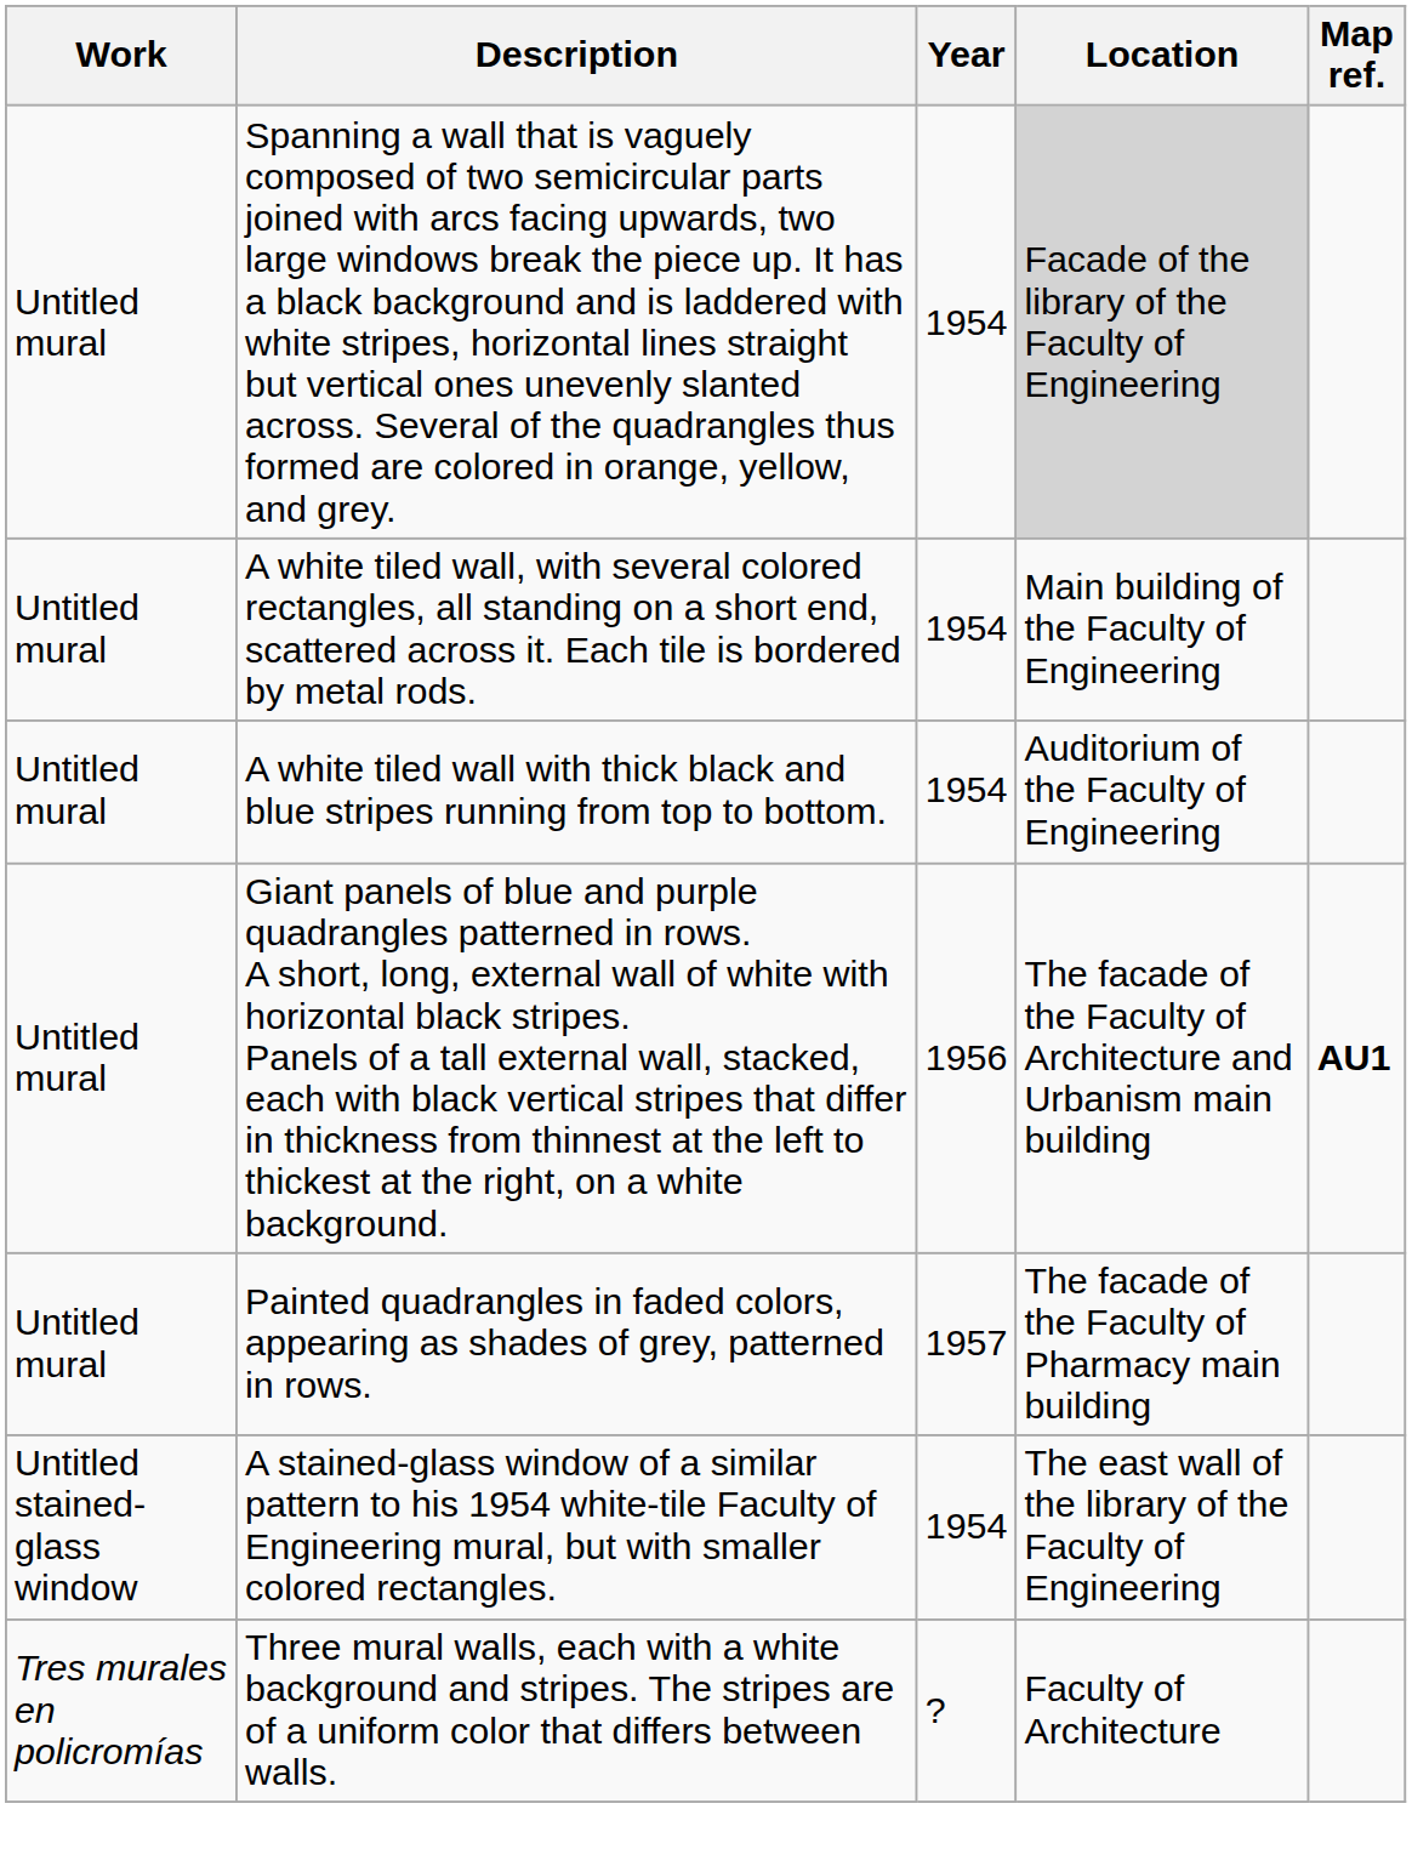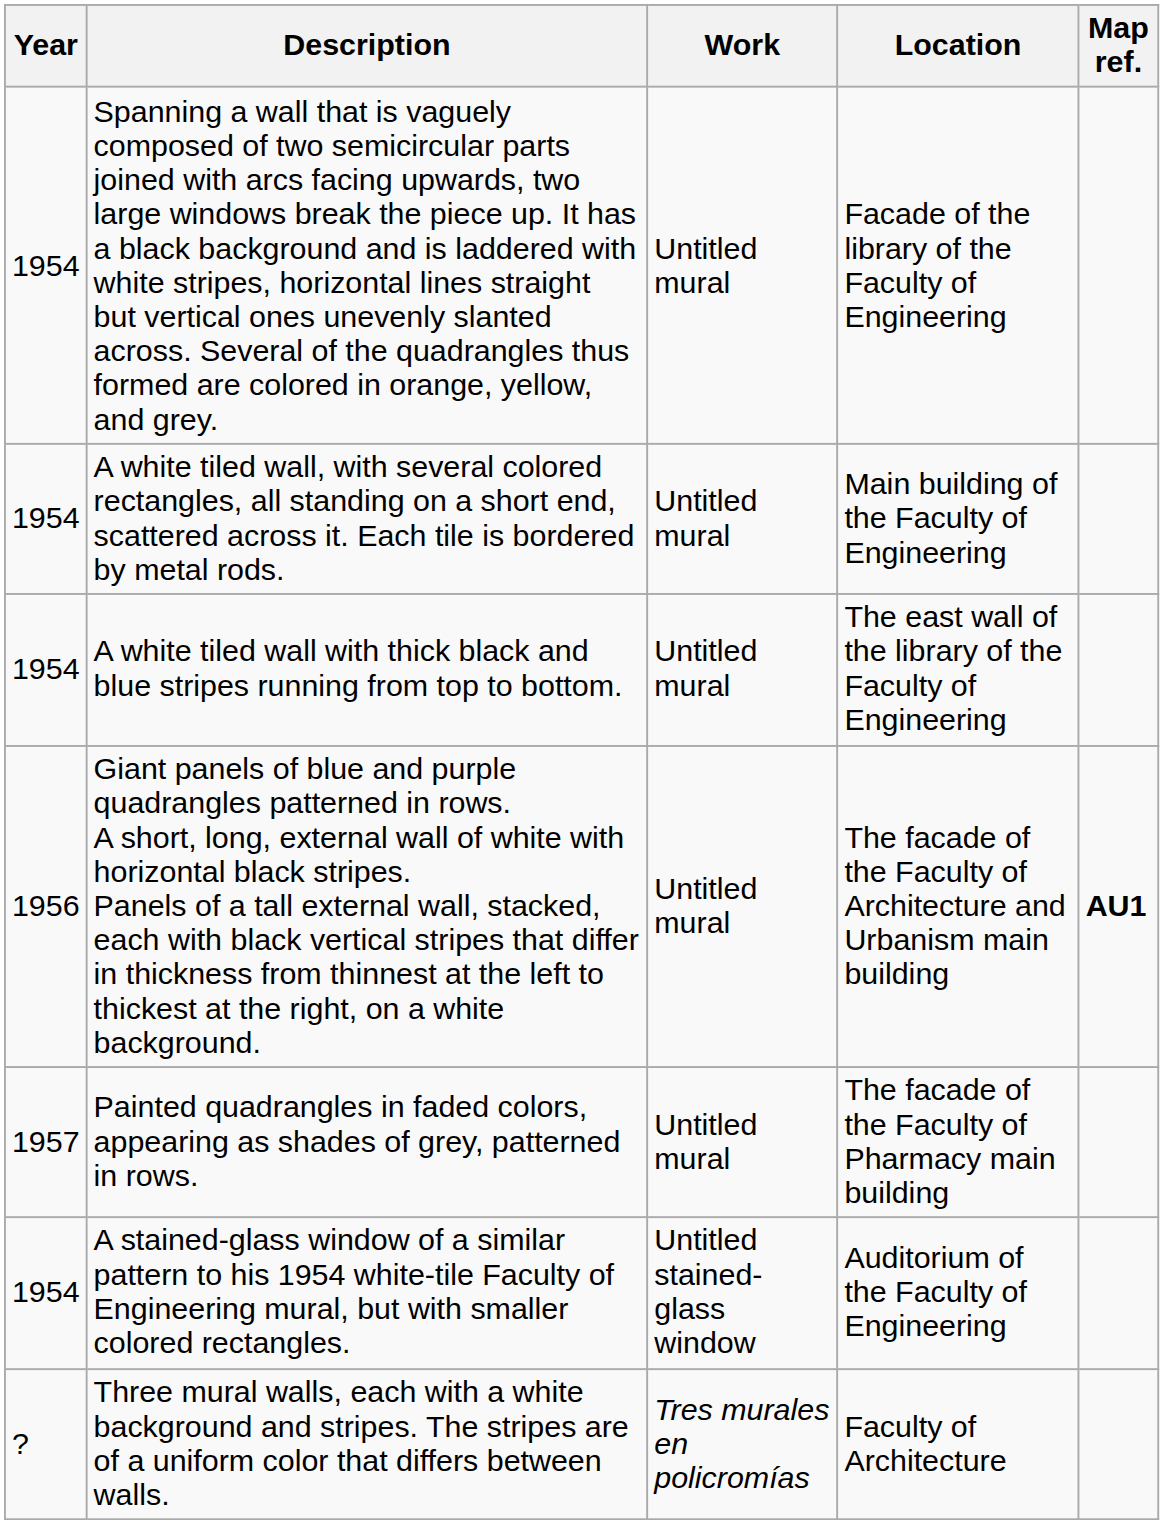columns swapped: Work <-> Year
row 2 | Location: lightgrey background -> no background
row 4 | Location: Auditorium of the Faculty of Engineering -> The east wall of the library of the Faculty of Engineering
row 7 | Location: The east wall of the library of the Faculty of Engineering -> Auditorium of the Faculty of Engineering
